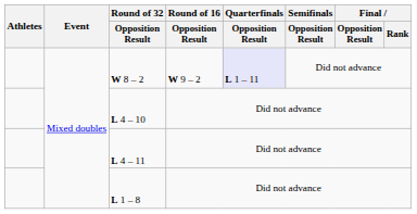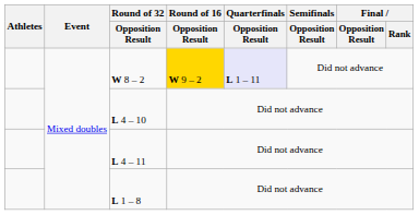W 8 – 2 | Round of 16 / Opposition Result: no background -> gold background
